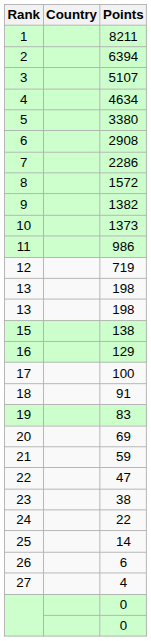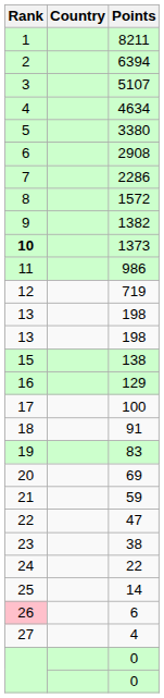10 | Rank: normal -> bold
26 | Rank: no background -> pink background
